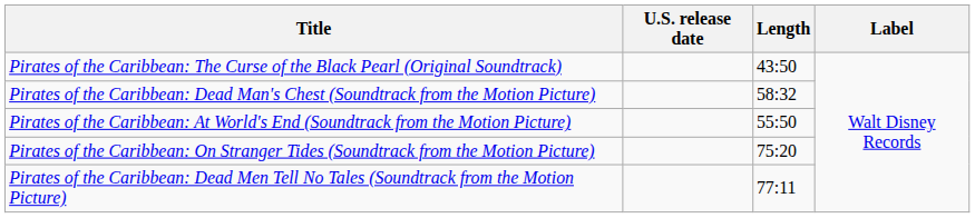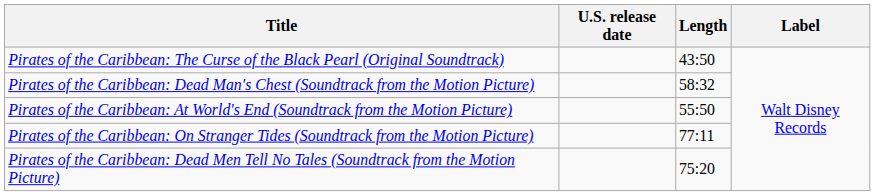row 5 | Length: 75:20 -> 77:11
row 6 | Length: 77:11 -> 75:20
